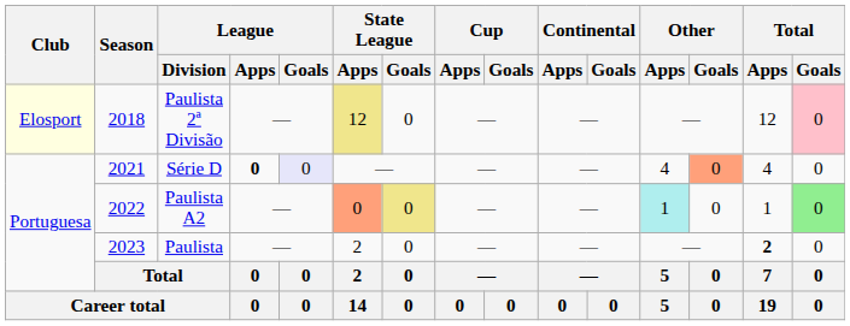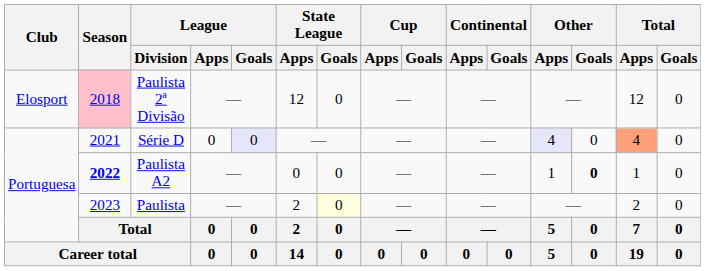Paulista 2ª Divisão | Club: lightyellow background -> no background
Paulista 2ª Divisão | Season: no background -> pink background
Paulista 2ª Divisão | State League / Apps: khaki background -> no background
Paulista 2ª Divisão | Total / Goals: pink background -> no background
Série D | League / Apps: bold -> normal
Série D | Other / Apps: no background -> lavender background
Série D | Other / Goals: lightsalmon background -> no background
Série D | Total / Apps: no background -> lightsalmon background
Paulista A2 | Season: normal -> bold
Paulista A2 | State League / Apps: lightsalmon background -> no background
Paulista A2 | State League / Goals: khaki background -> no background
Paulista A2 | Other / Apps: paleturquoise background -> no background
Paulista A2 | Other / Goals: normal -> bold
Paulista A2 | Total / Goals: lightgreen background -> no background
Paulista | State League / Goals: no background -> lightyellow background
Paulista | Total / Apps: bold -> normal
